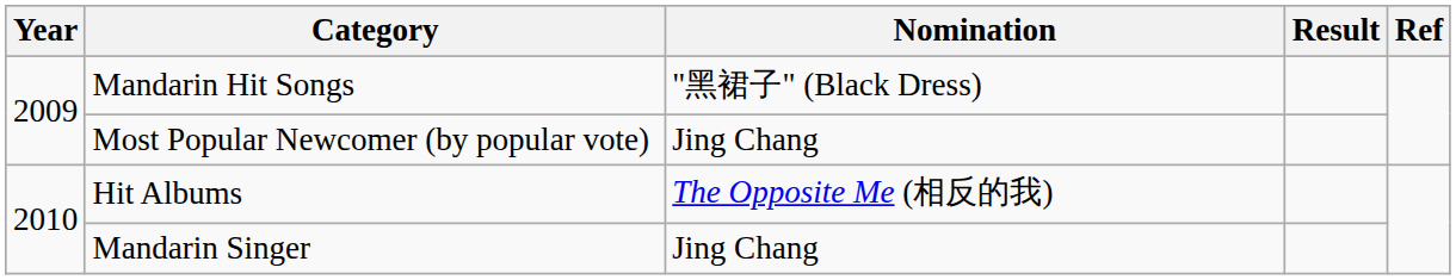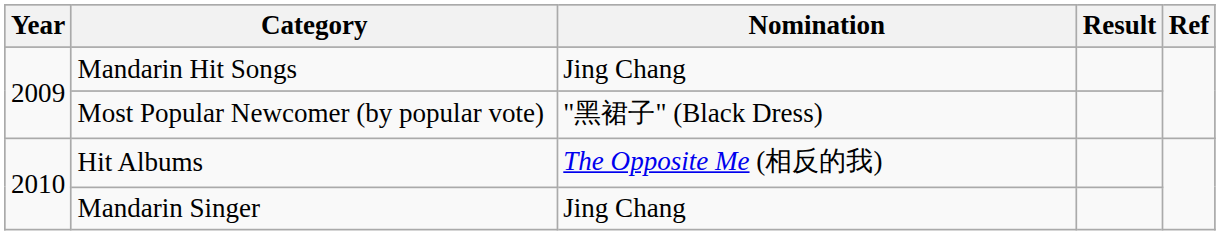Mandarin Hit Songs | Nomination: "黑裙子" (Black Dress) -> Jing Chang
Most Popular Newcomer (by popular vote) | Nomination: Jing Chang -> "黑裙子" (Black Dress)
